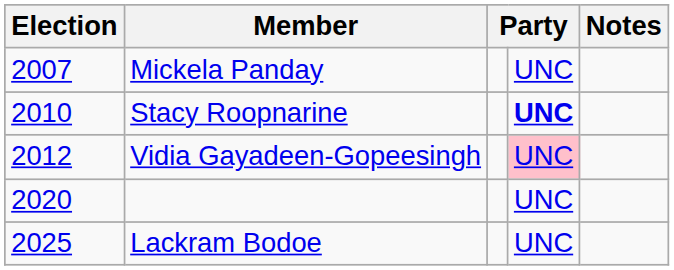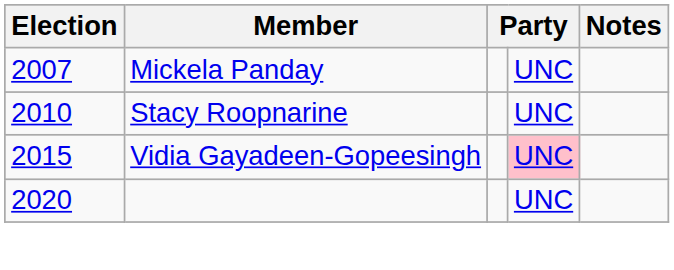Stacy Roopnarine | column 4: bold -> normal
Vidia Gayadeen-Gopeesingh | Election: 2012 -> 2015
- row: 2025 | Lackram Bodoe | UNC
